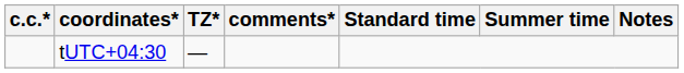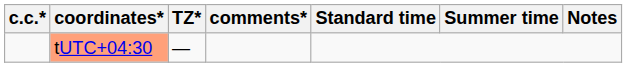tUTC+04:30 | coordinates*: no background -> lightsalmon background
